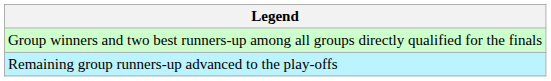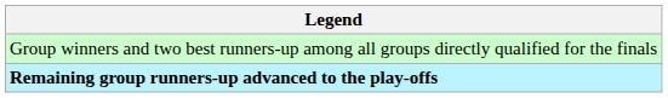row 3 | column 1: normal -> bold
